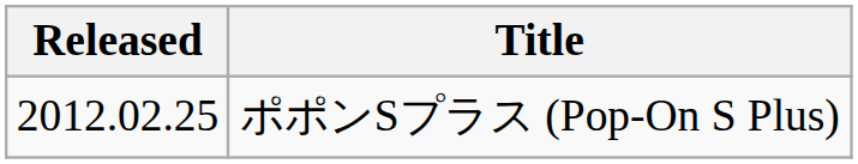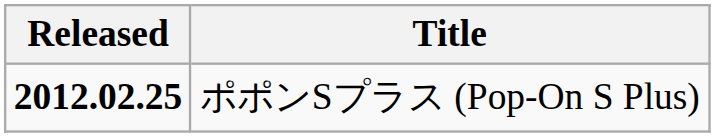ポポンSプラス (Pop-On S Plus) | Released: normal -> bold
